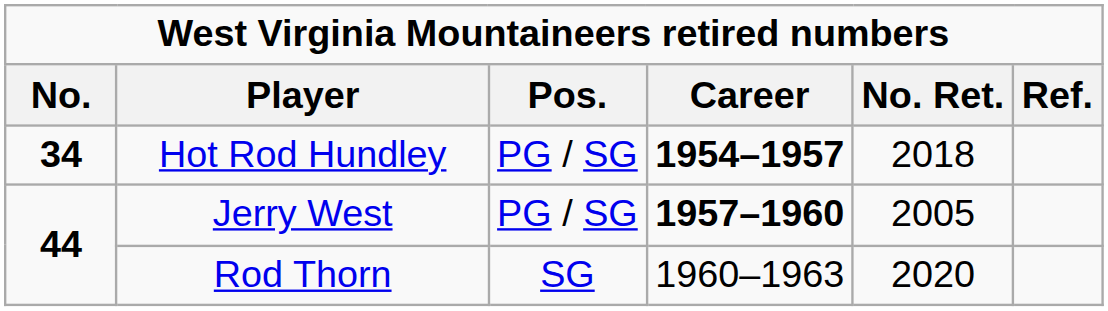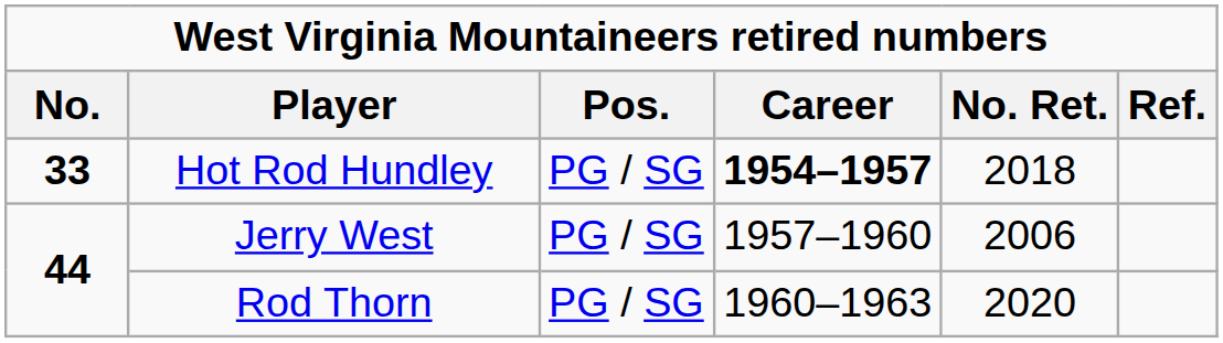Hot Rod Hundley | No.: 34 -> 33
Jerry West | Career: bold -> normal
Jerry West | No. Ret.: 2005 -> 2006
Rod Thorn | Pos.: SG -> PG / SG
